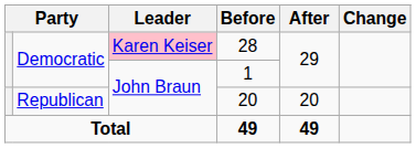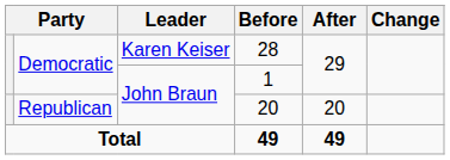28 | Leader: pink background -> no background
